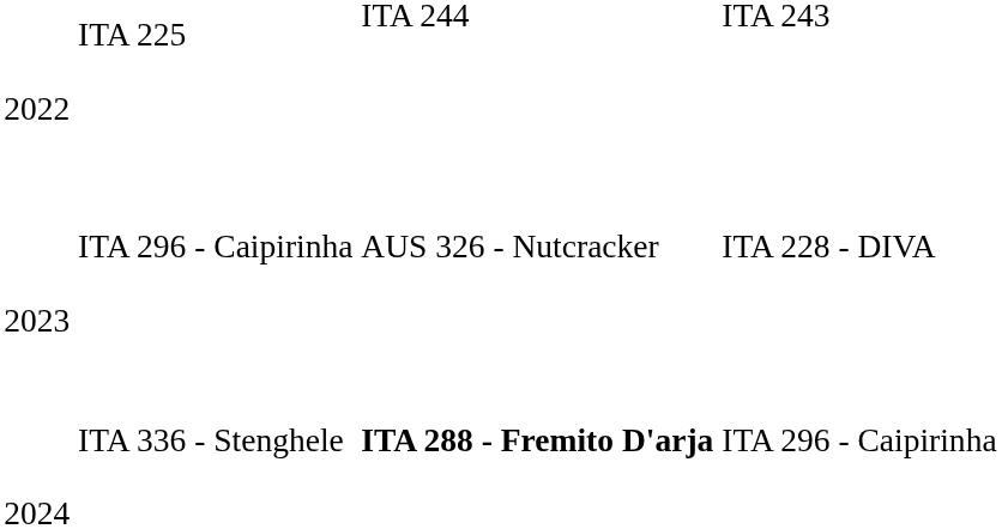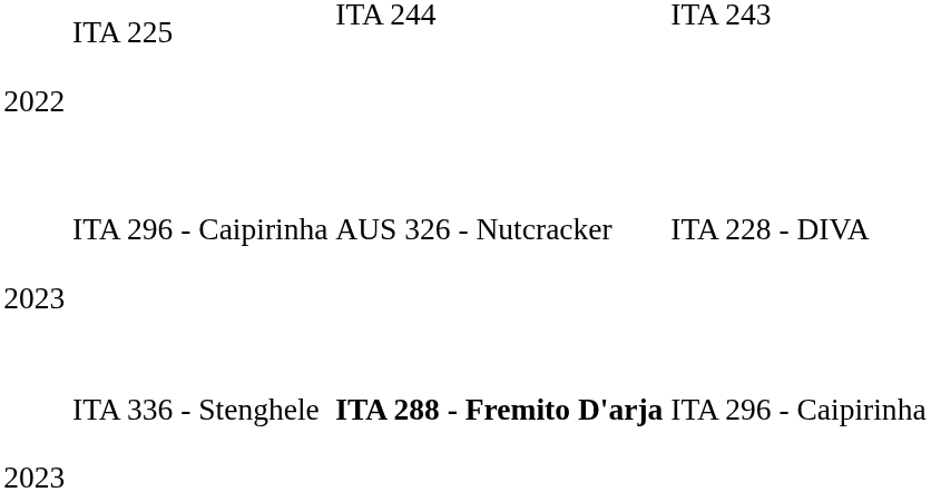ITA 336 - Stenghele | column 1: 2024 -> 2023
